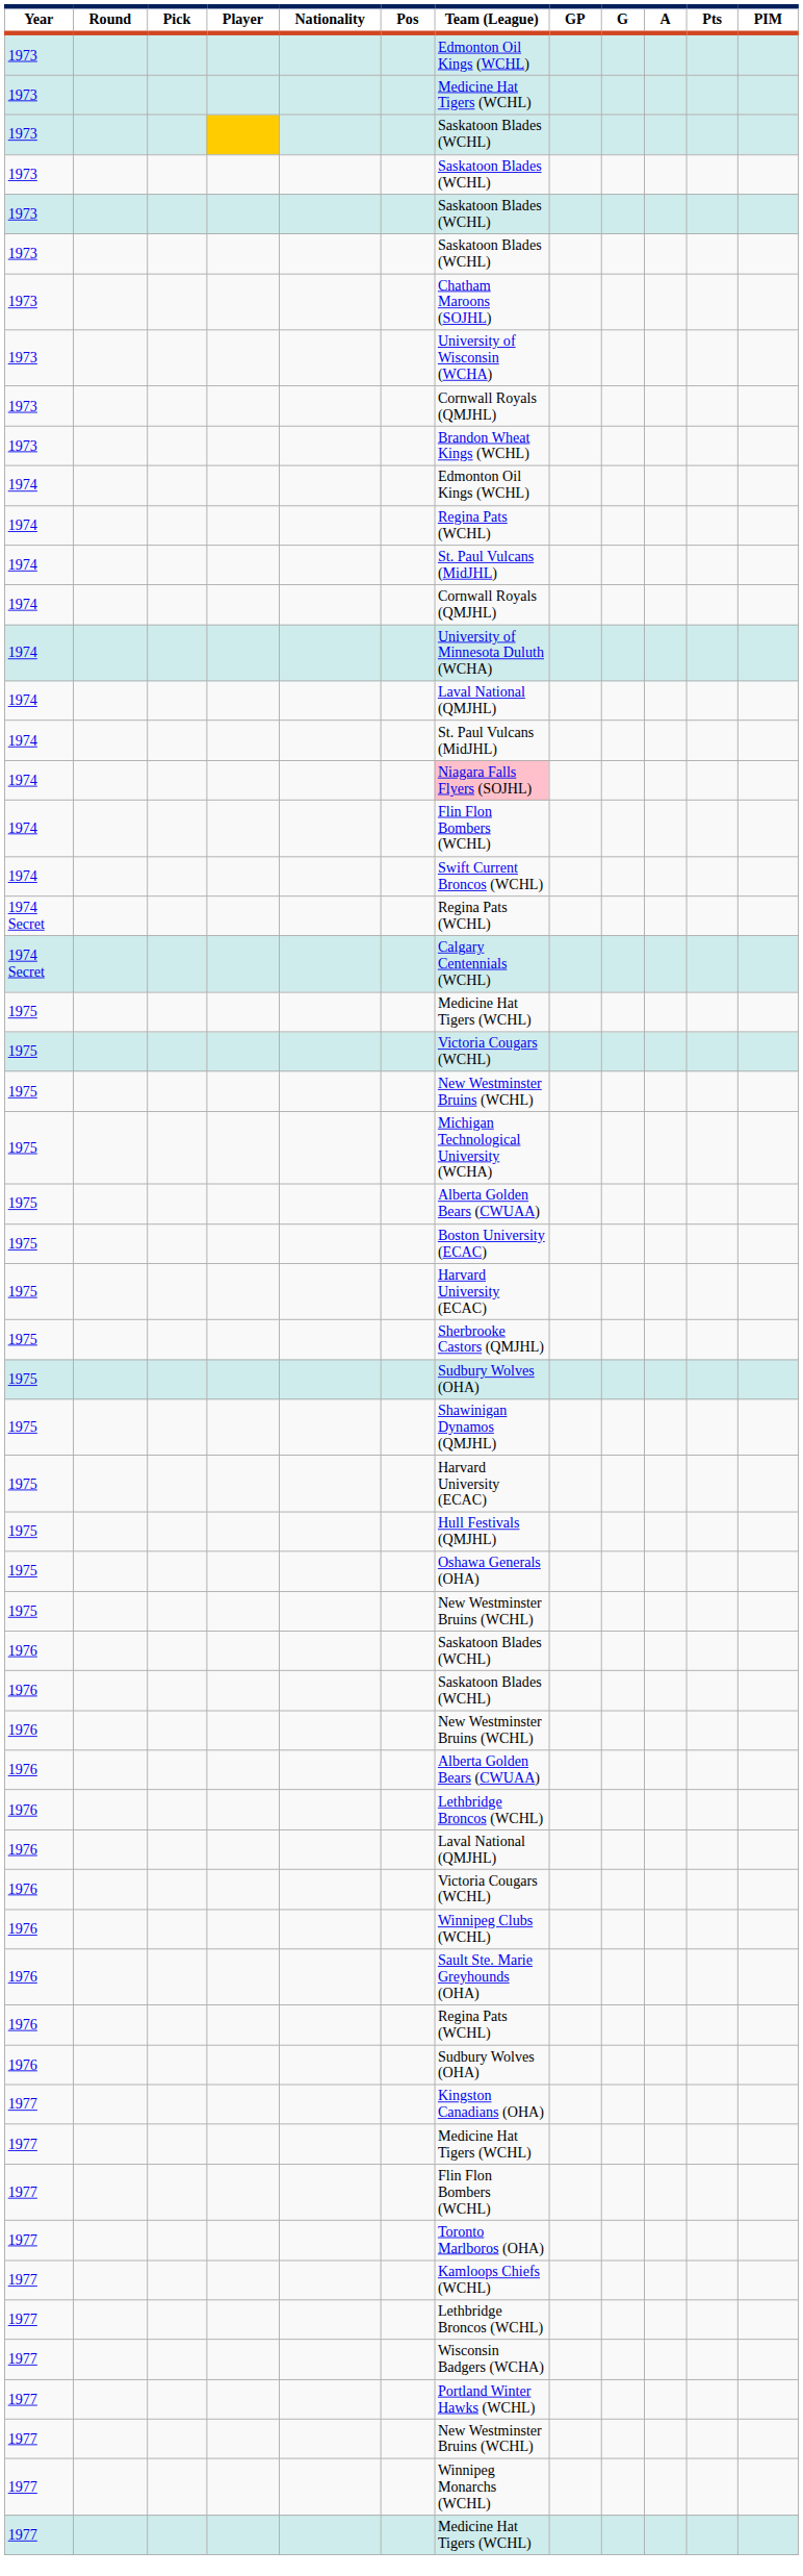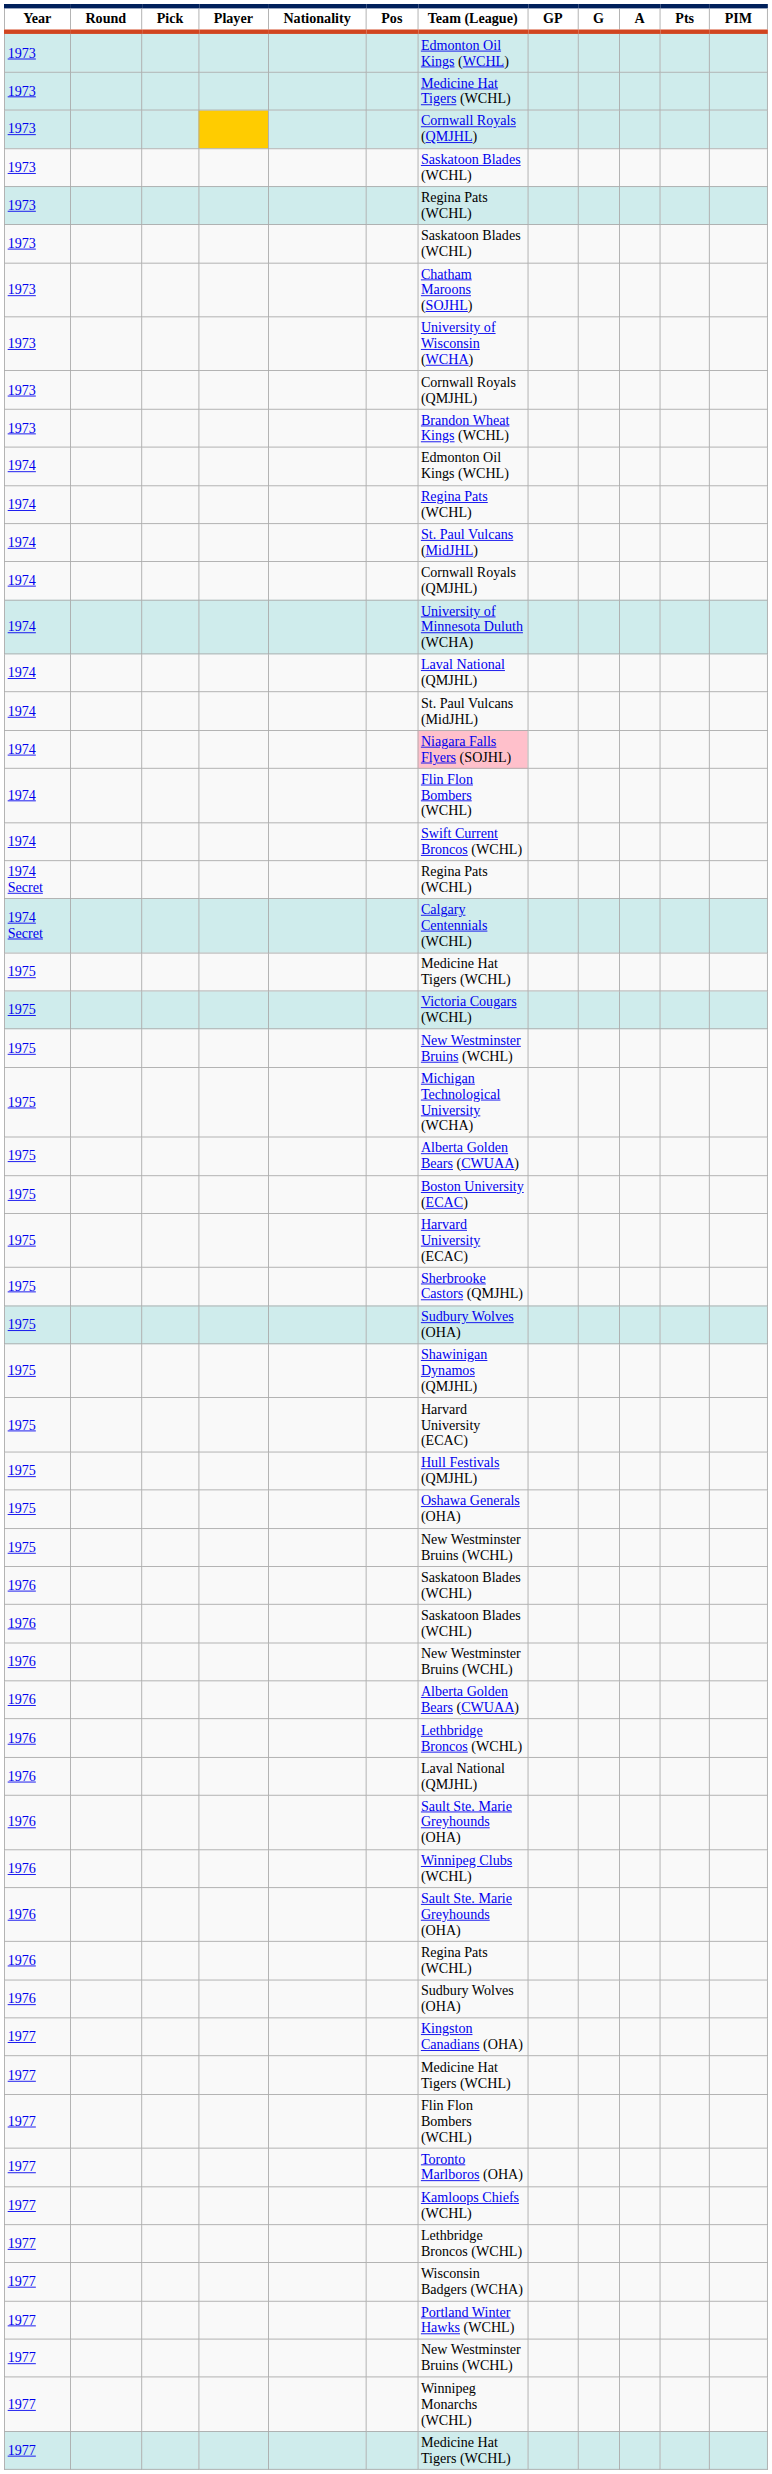row 4 | Team (League): Saskatoon Blades (WCHL) -> Cornwall Royals (QMJHL)
row 6 | Team (League): Saskatoon Blades (WCHL) -> Regina Pats (WCHL)
row 44 | Team (League): Victoria Cougars (WCHL) -> Sault Ste. Marie Greyhounds (OHA)
